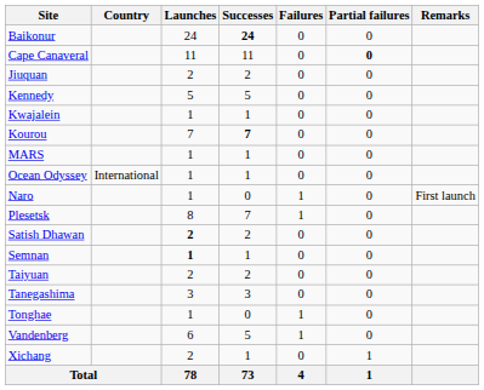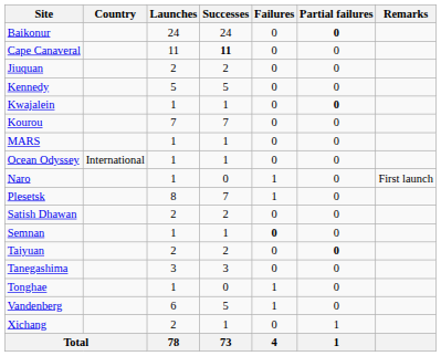Baikonur | Successes: bold -> normal
Baikonur | Partial failures: normal -> bold
Cape Canaveral | Successes: normal -> bold
Cape Canaveral | Partial failures: bold -> normal
Kwajalein | Partial failures: normal -> bold
Kourou | Successes: bold -> normal
Satish Dhawan | Launches: bold -> normal
Semnan | Launches: bold -> normal
Semnan | Failures: normal -> bold
Taiyuan | Partial failures: normal -> bold
